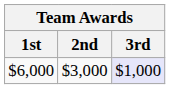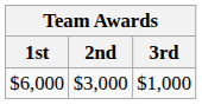$6,000 | 3rd: lavender background -> no background
